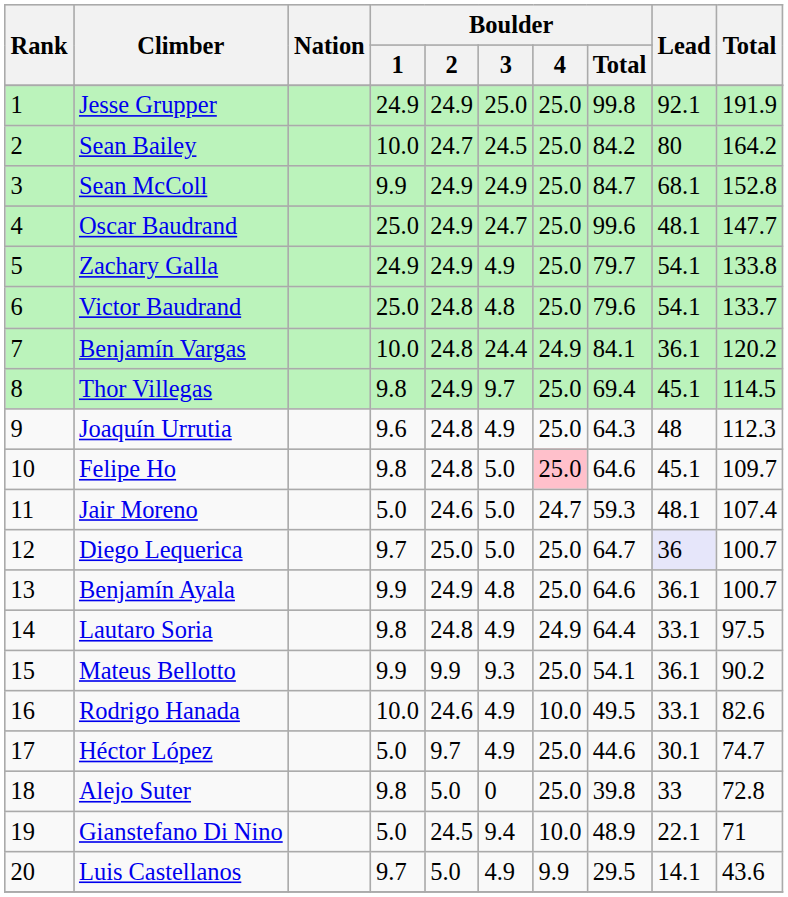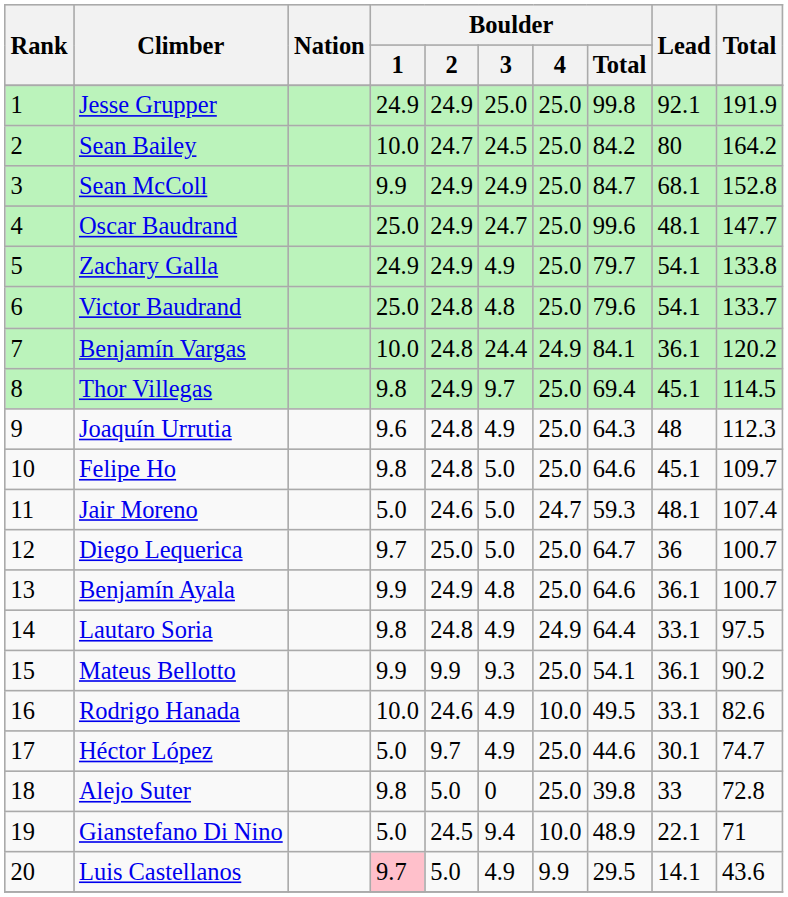Felipe Ho | Boulder / 4: pink background -> no background
Diego Lequerica | Lead: lavender background -> no background
Luis Castellanos | Boulder / 1: no background -> pink background
